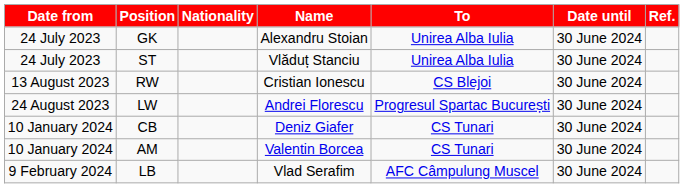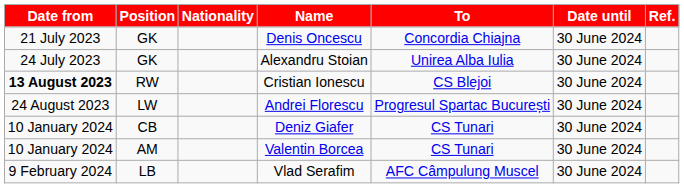+ row: 21 July 2023 | GK | Denis Oncescu | Concordia Chiajna | 30 June 2024
- row: 24 July 2023 | ST | Vlăduț Stanciu | Unirea Alba Iulia | 30 June 2024
Cristian Ionescu | Date from: normal -> bold
